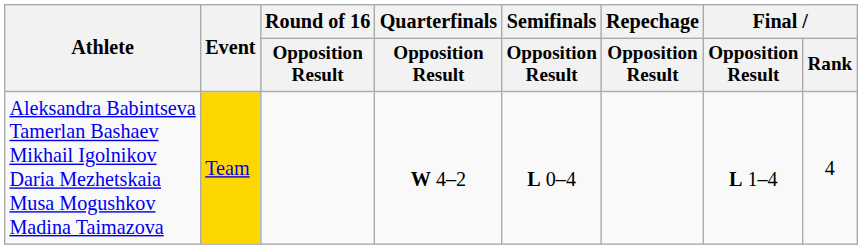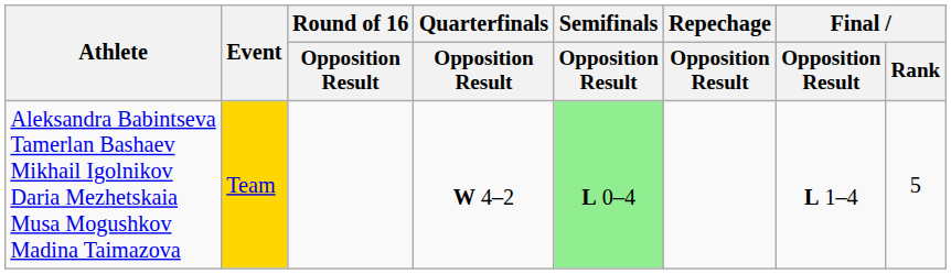row 3 | Semifinals / Opposition Result: no background -> lightgreen background
row 3 | Final / Rank: 4 -> 5
